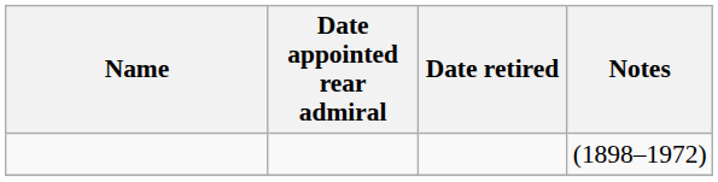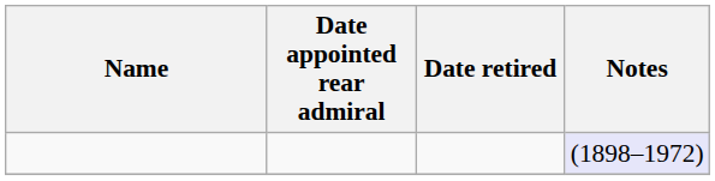row 2 | Notes: no background -> lavender background
